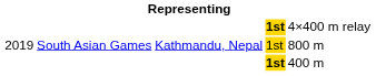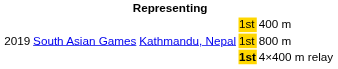row 2 | column 4: bold -> normal
row 2 | column 5: 4×400 m relay -> 400 m
row 4 | column 5: 400 m -> 4×400 m relay
